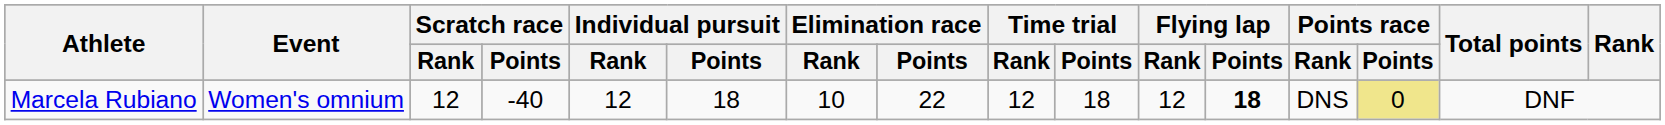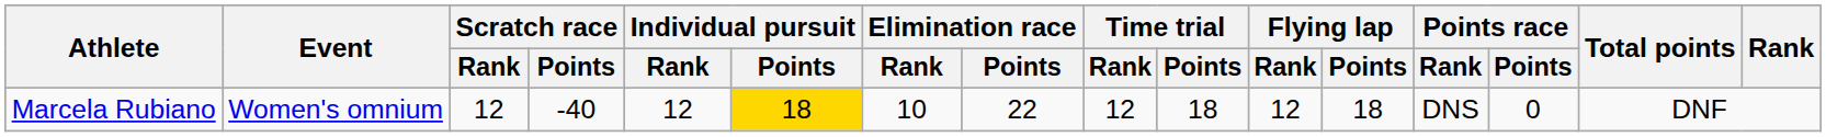Marcela Rubiano | Individual pursuit / Points: no background -> gold background
Marcela Rubiano | Flying lap / Points: bold -> normal
Marcela Rubiano | Points race / Points: khaki background -> no background
